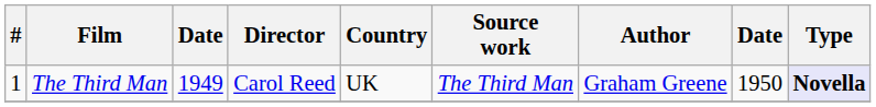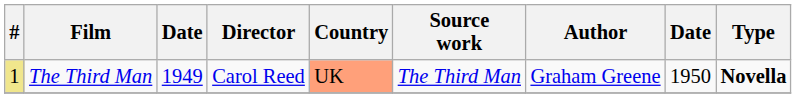row 2 | #: no background -> khaki background
row 2 | Country: no background -> lightsalmon background
row 2 | Type: lavender background -> no background
